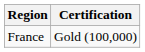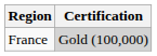France | Certification: no background -> lightgrey background
